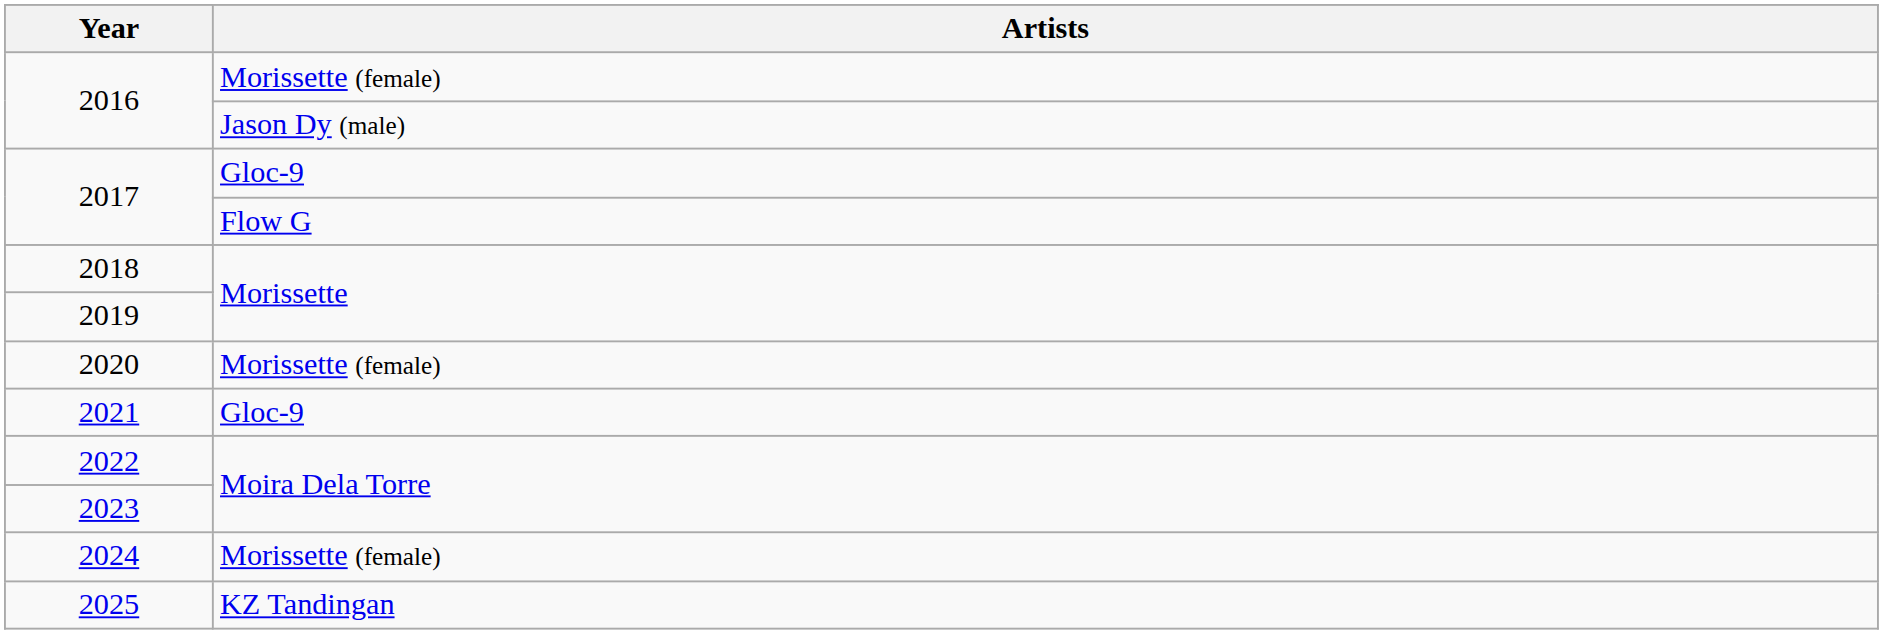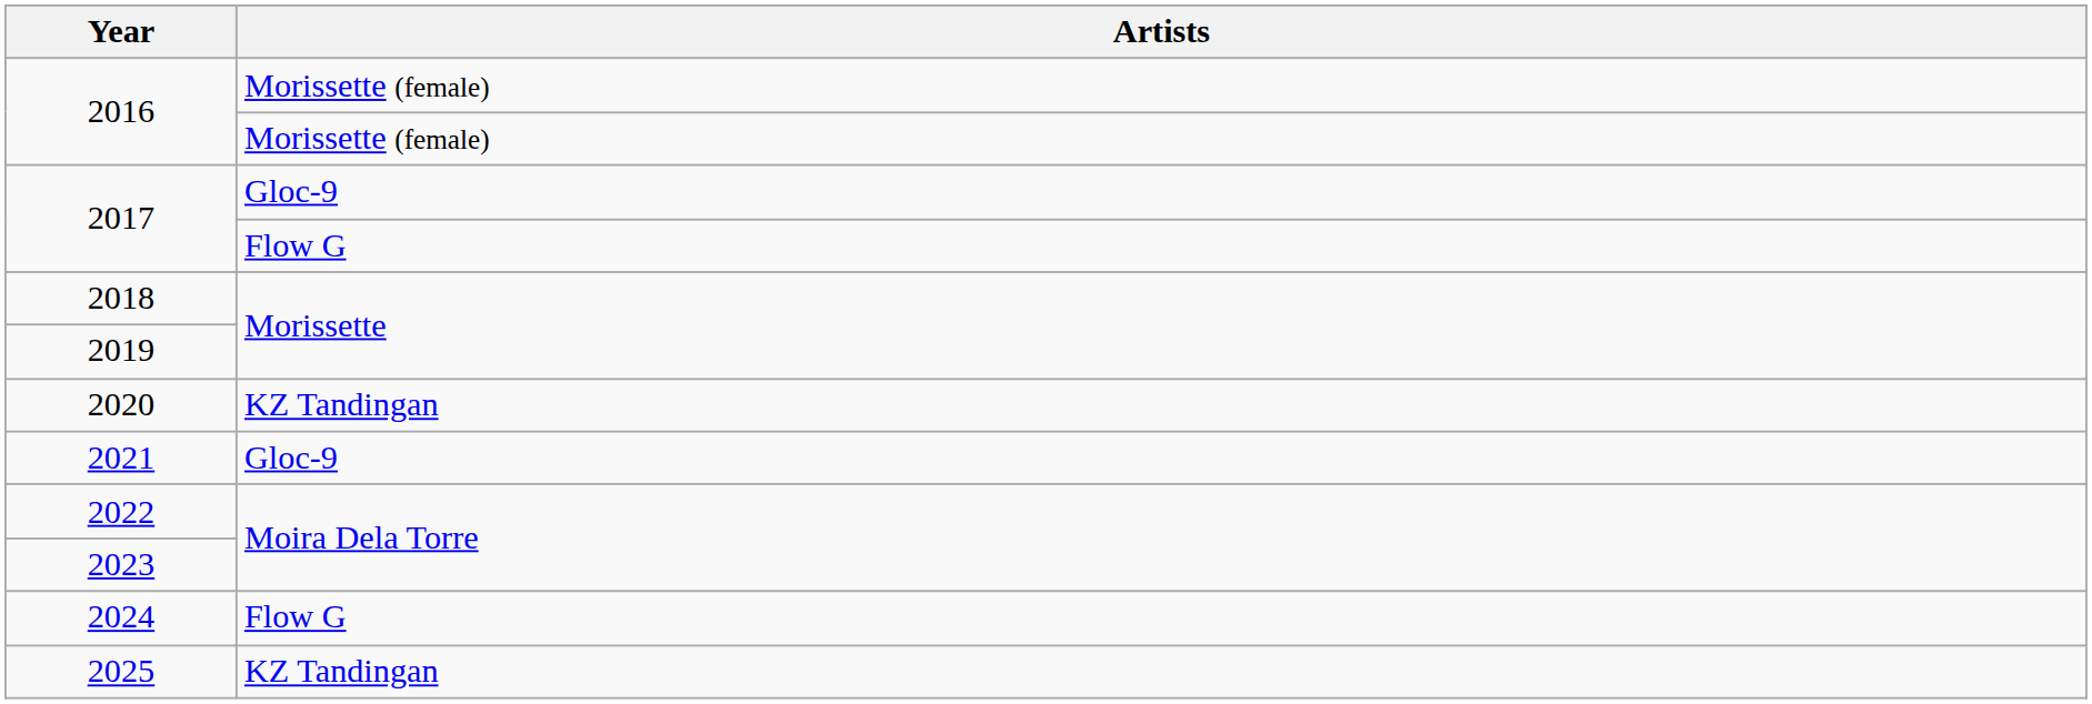row 3 | Artists: Jason Dy (male) -> Morissette (female)
row 8 | Artists: Morissette (female) -> KZ Tandingan
row 12 | Artists: Morissette (female) -> Flow G
